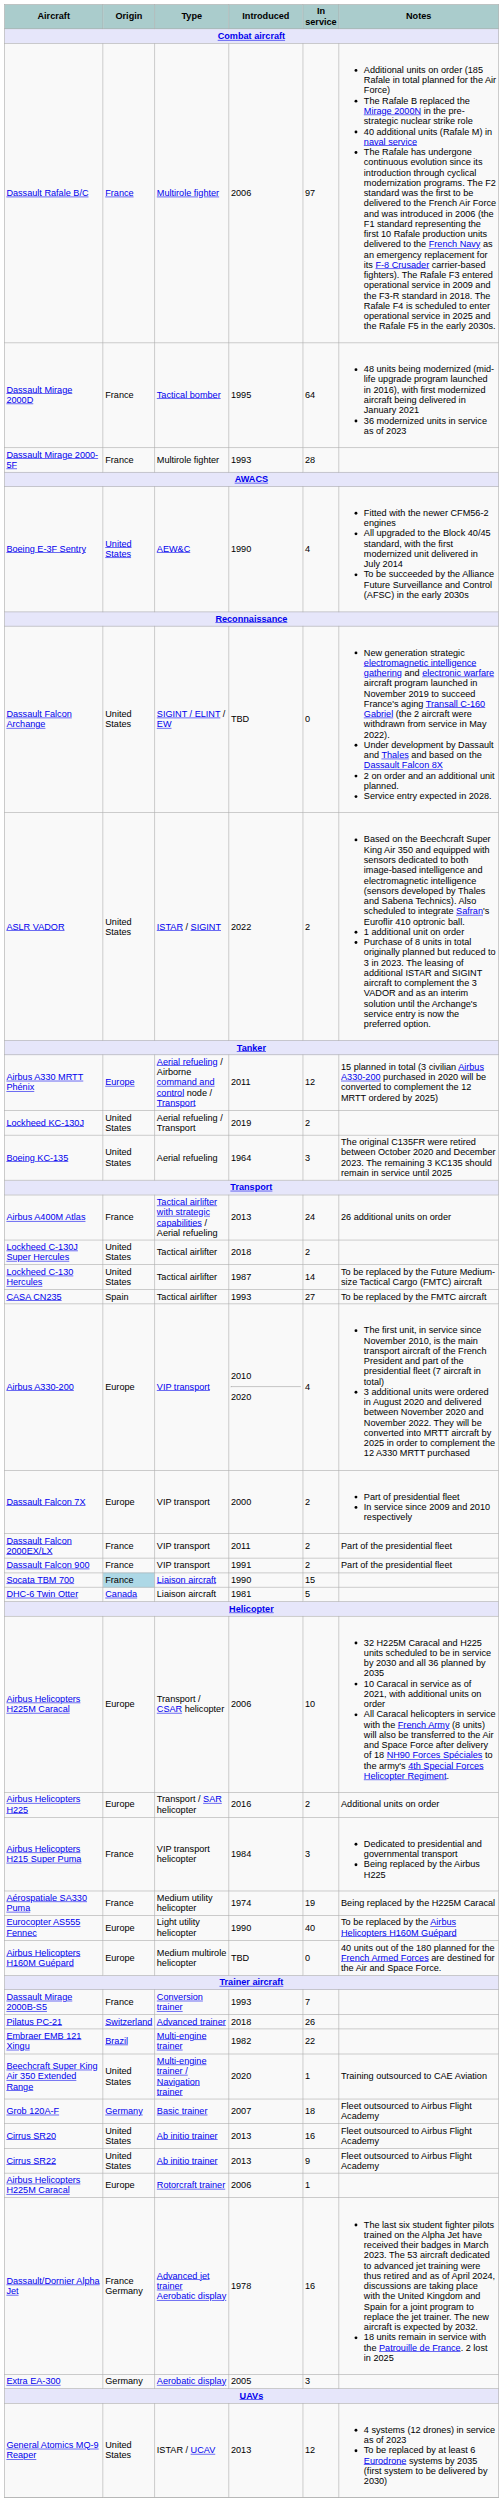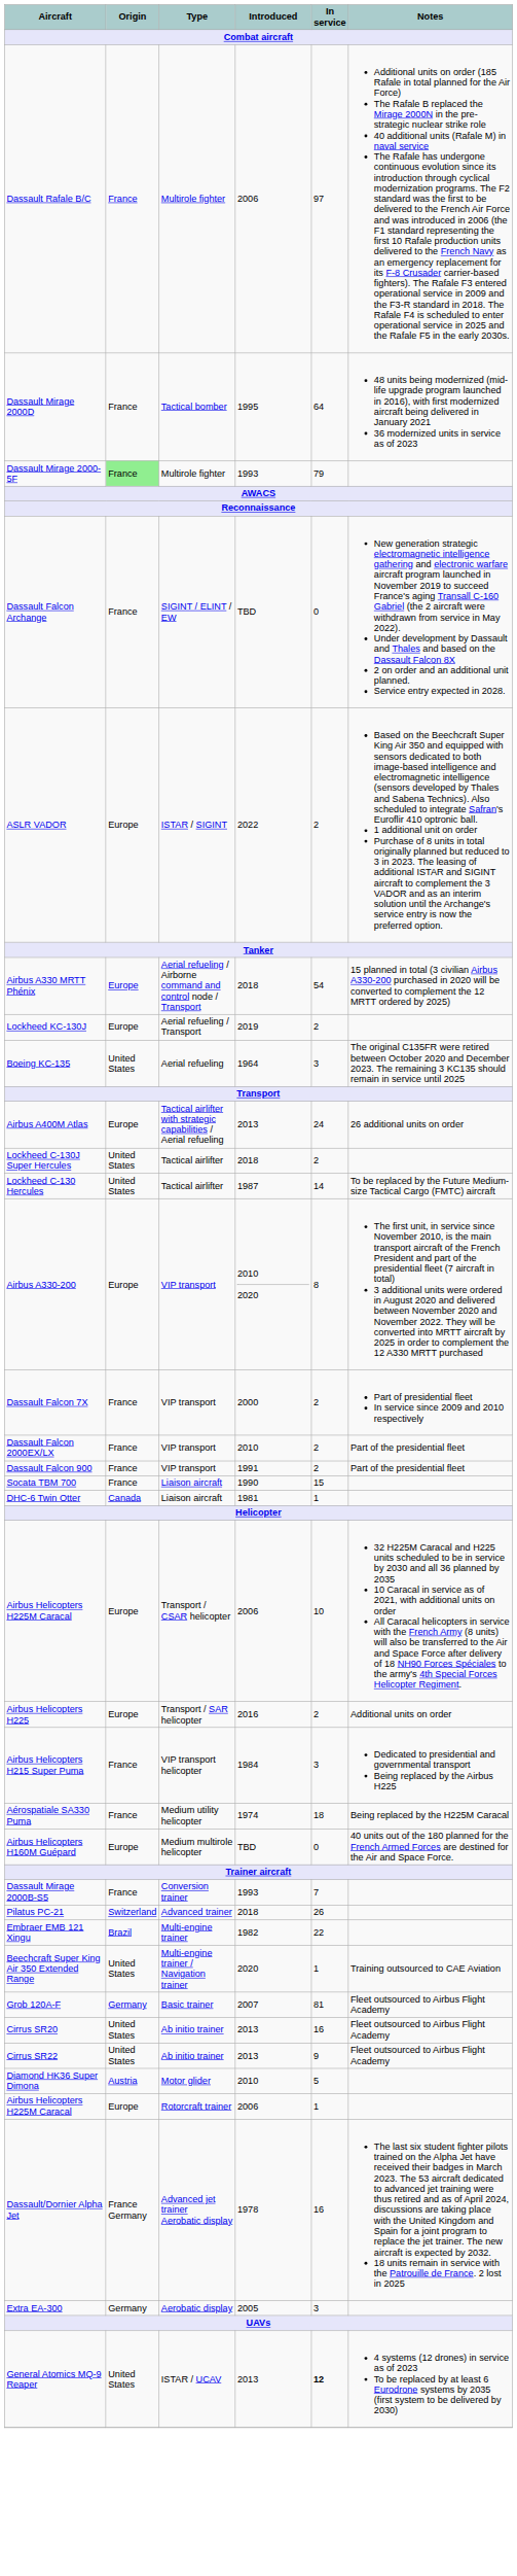Dassault Mirage 2000-5F | Origin: no background -> lightgreen background
Dassault Mirage 2000-5F | In service: 28 -> 79
- row: Boeing E-3F Sentry | United States | AEW&C | 1990 | 4 | Fitted with the newer CFM56-2 engines All upgraded to the Block 40/45 standard, with the first modernized unit delivered in July 2014 To be succeeded by the Alliance Future Surveillance and Control (AFSC) in the early 2030s
Dassault Falcon Archange | Origin: United States -> France
ASLR VADOR | Origin: United States -> Europe
Airbus A330 MRTT Phénix | Introduced: 2011 -> 2018
Airbus A330 MRTT Phénix | In service: 12 -> 54
Lockheed KC-130J | Origin: United States -> Europe
Airbus A400M Atlas | Origin: France -> Europe
- row: CASA CN235 | Spain | Tactical airlifter | 1993 | 27 | To be replaced by the FMTC aircraft
Airbus A330-200 | In service: 4 -> 8
Dassault Falcon 7X | Origin: Europe -> France
Dassault Falcon 2000EX/LX | Introduced: 2011 -> 2010
Socata TBM 700 | Origin: lightblue background -> no background
DHC-6 Twin Otter | In service: 5 -> 1
Aérospatiale SA330 Puma | In service: 19 -> 18
- row: Eurocopter AS555 Fennec | Europe | Light utility helicopter | 1990 | 40 | To be replaced by the Airbus Helicopters H160M Guépard
Grob 120A-F | In service: 18 -> 81
+ row: Diamond HK36 Super Dimona | Austria | Motor glider | 2010 | 5
General Atomics MQ-9 Reaper | In service: normal -> bold
